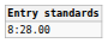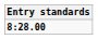row 2 | column 1: normal -> bold
